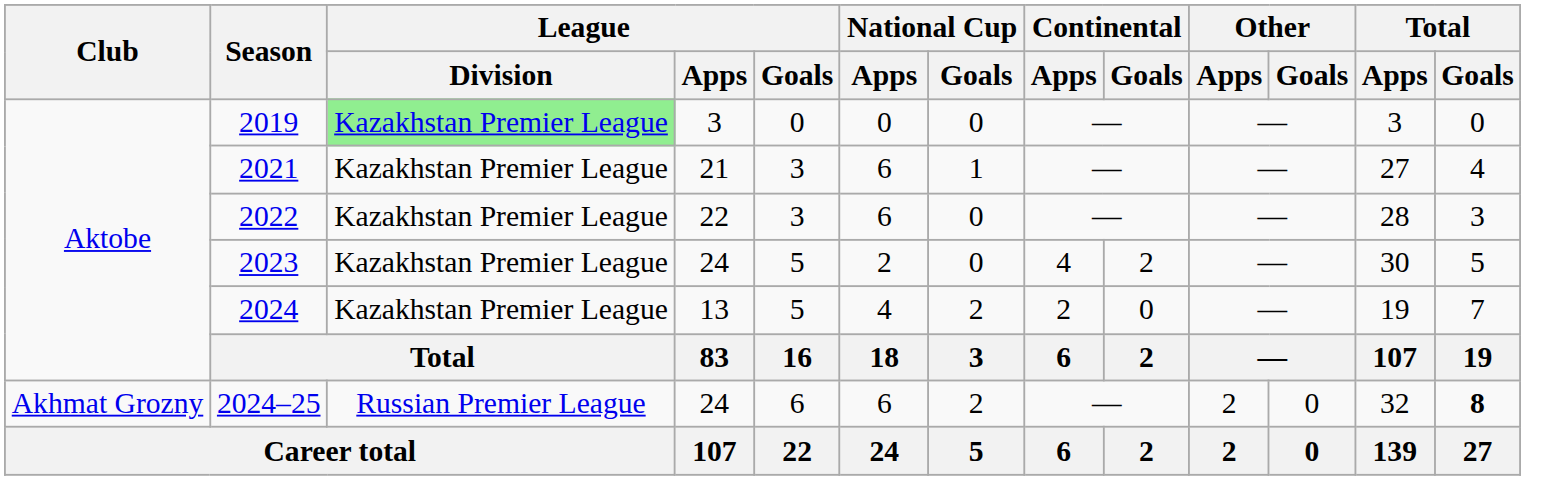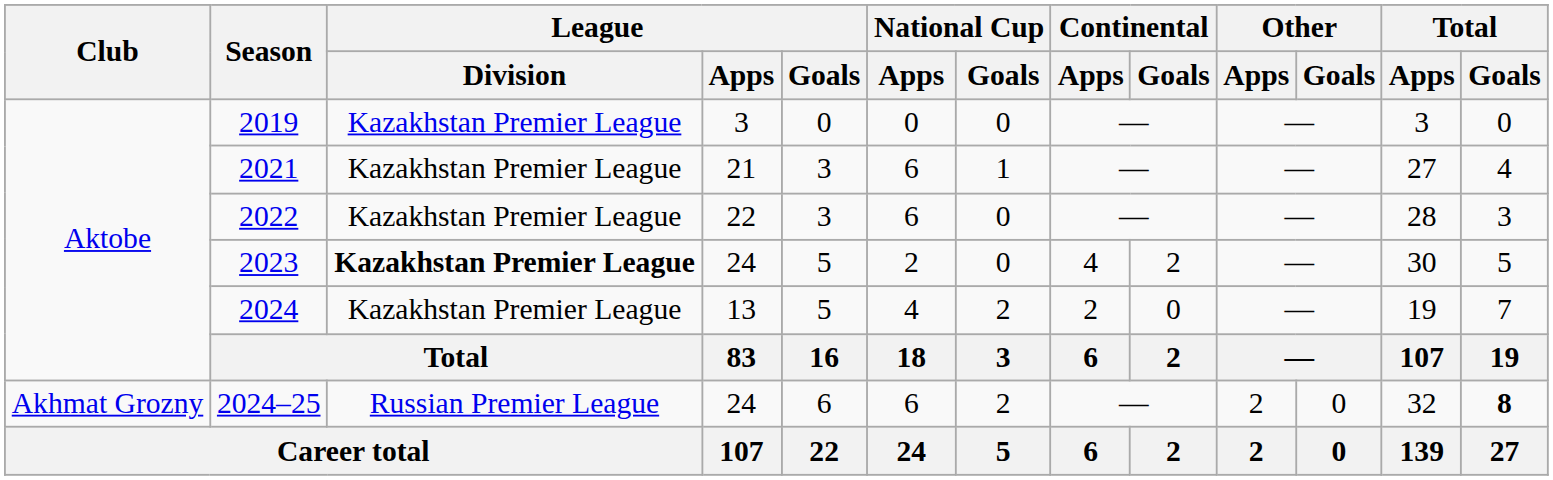2019 | League / Division: lightgreen background -> no background
2023 | League / Division: normal -> bold
